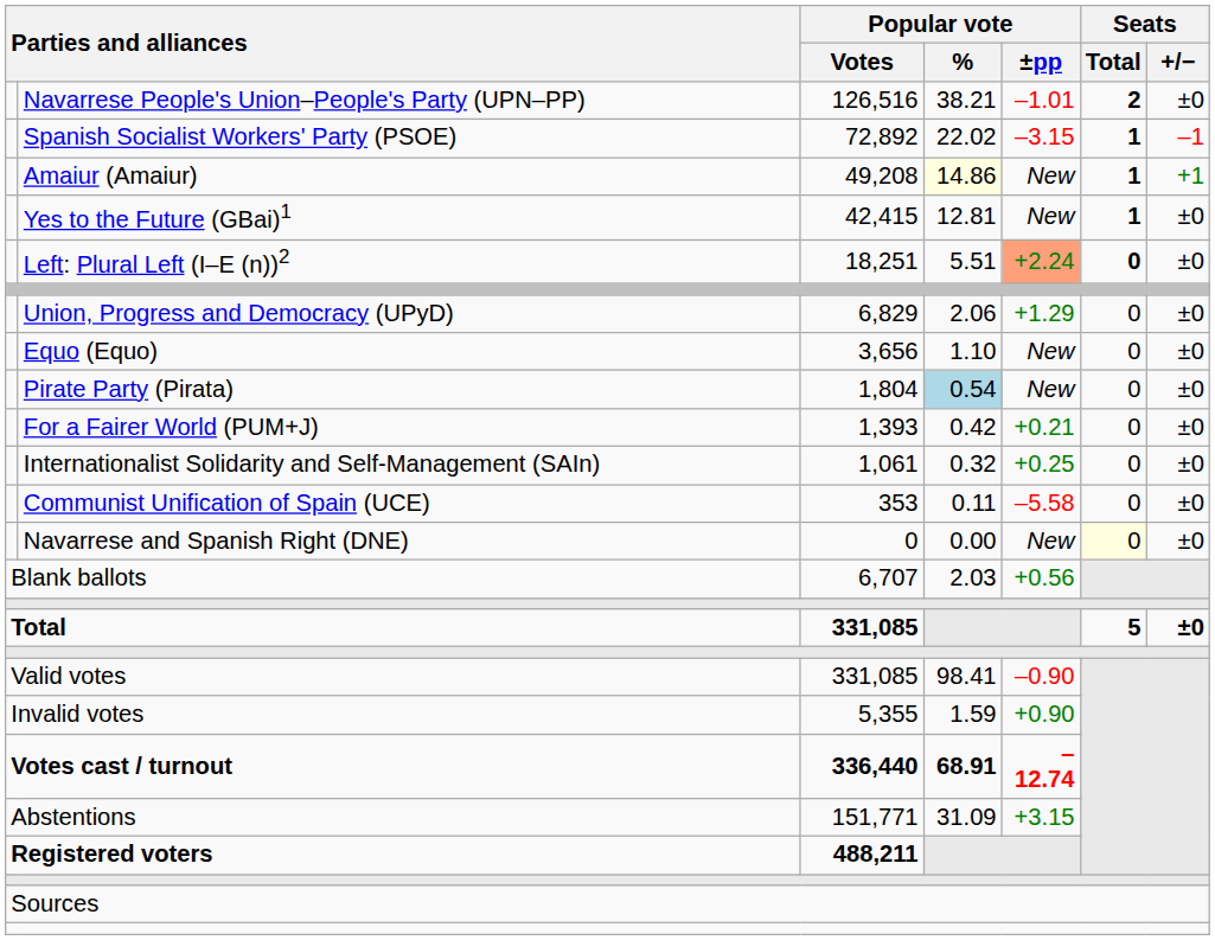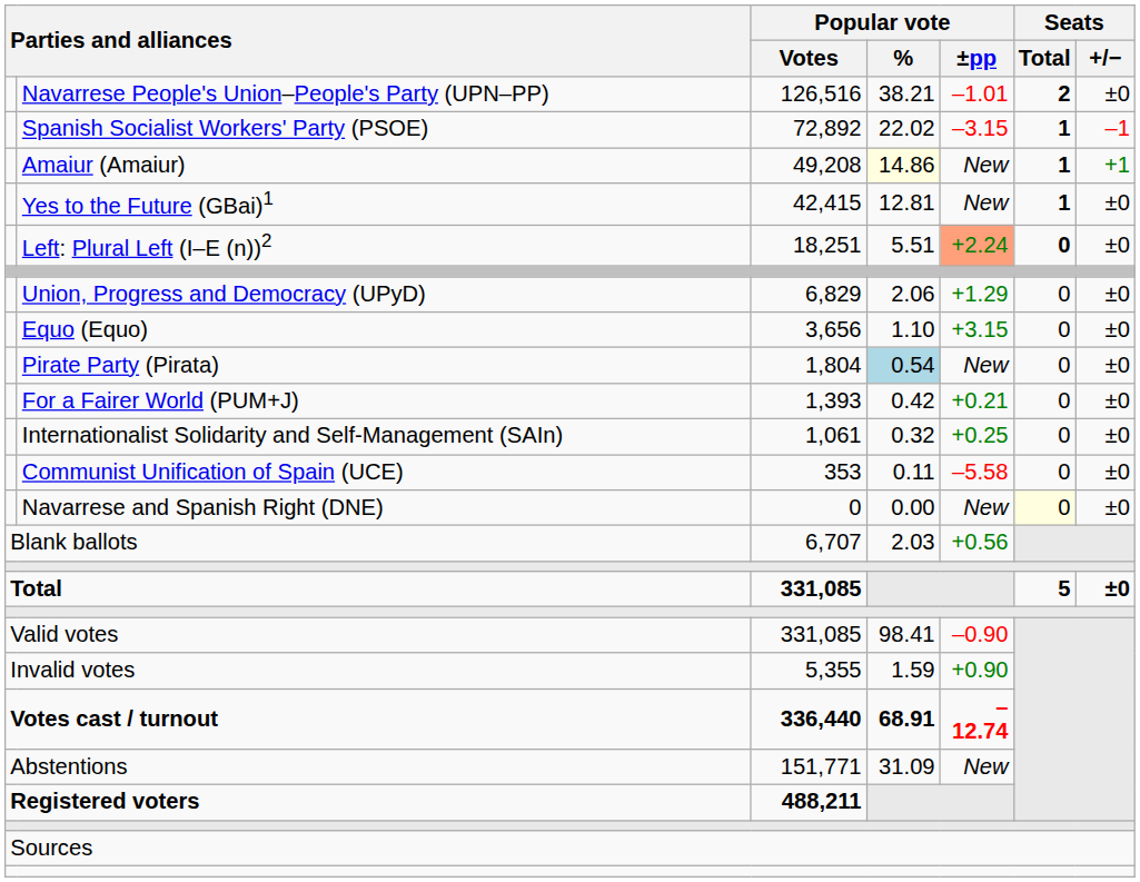Equo (Equo) | Popular vote / ±pp: New -> +3.15
Abstentions | Popular vote / ±pp: +3.15 -> New
